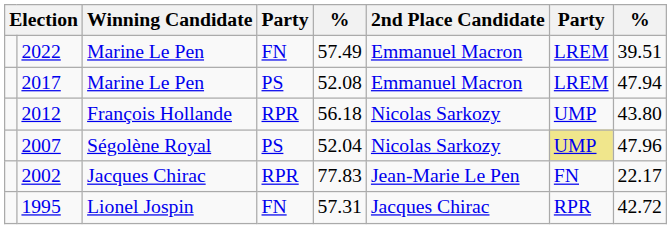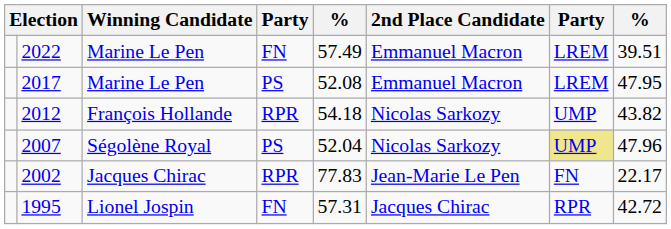2017 | column 8: 47.94 -> 47.95
2012 | column 5: 56.18 -> 54.18
2012 | column 8: 43.80 -> 43.82
